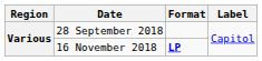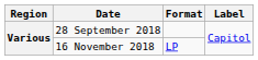16 November 2018 | Format: bold -> normal
